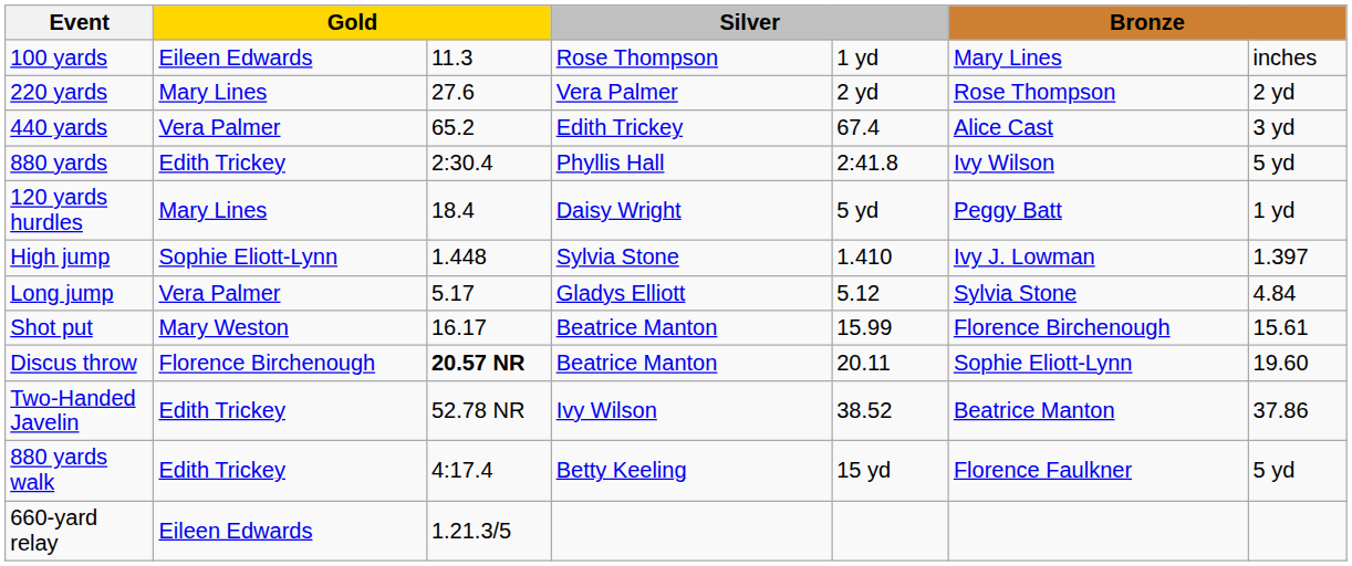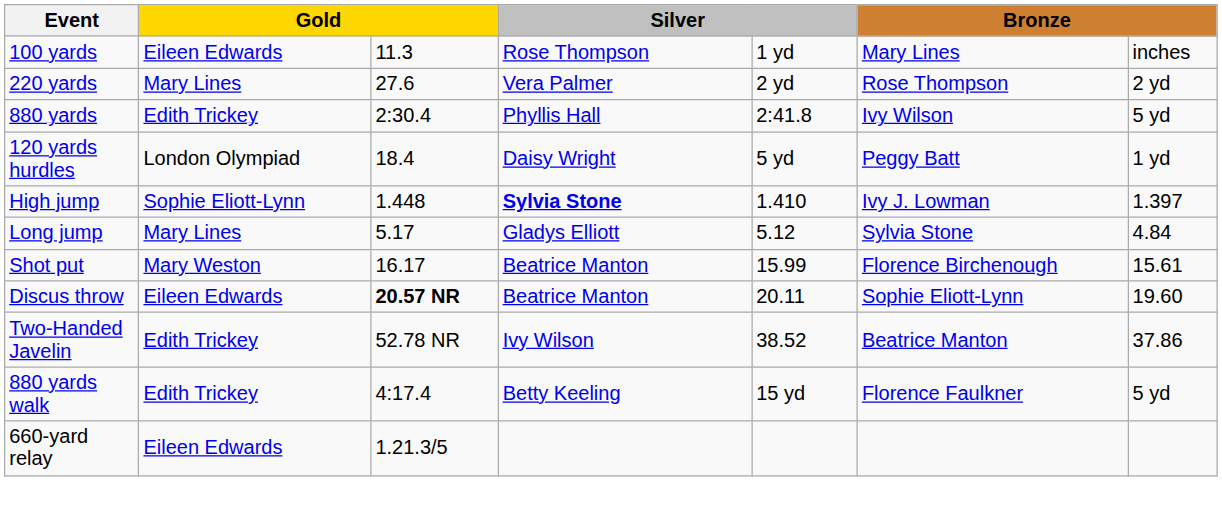- row: 440 yards | Vera Palmer | 65.2 | Edith Trickey | 67.4 | Alice Cast | 3 yd
120 yards hurdles | column 2: Mary Lines -> London Olympiad
High jump | column 4: normal -> bold
Long jump | column 2: Vera Palmer -> Mary Lines
Discus throw | column 2: Florence Birchenough -> Eileen Edwards
